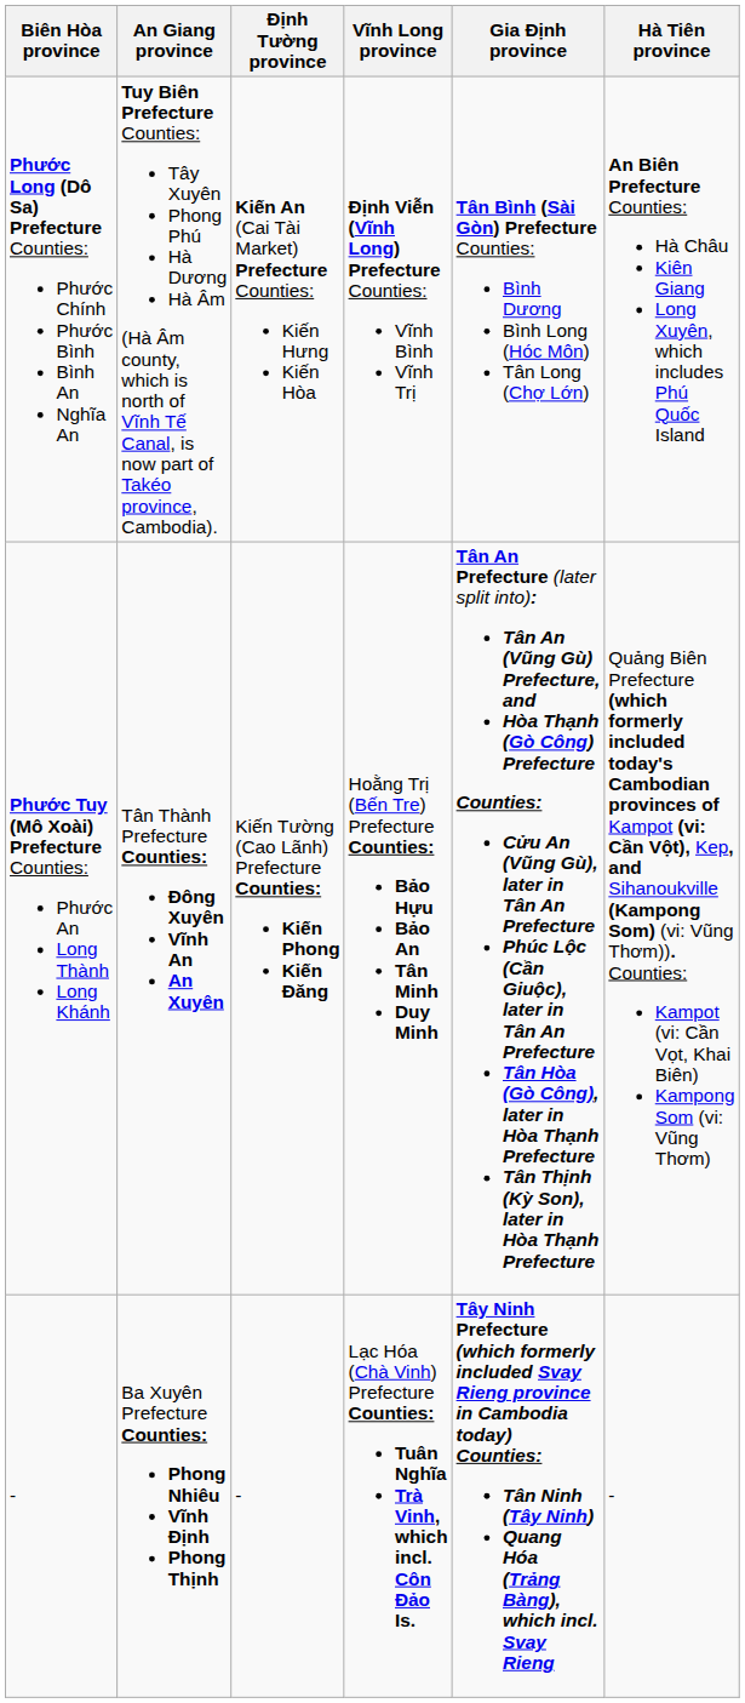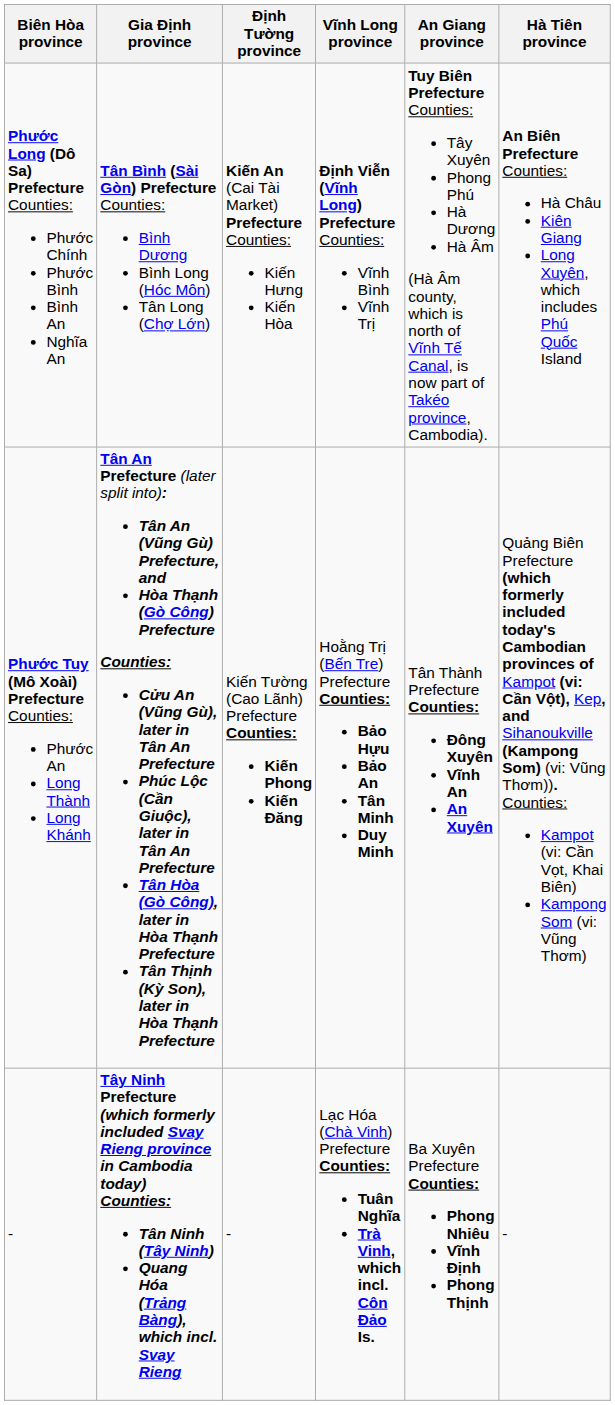columns swapped: Gia Định province <-> An Giang province
